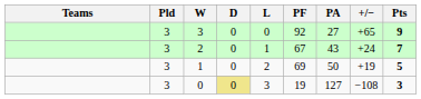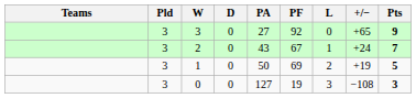columns swapped: L <-> PA
row 5 | D: khaki background -> no background
